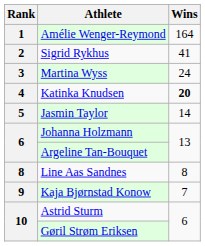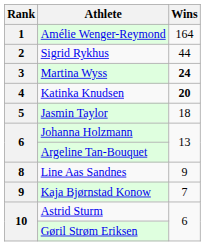Sigrid Rykhus | Wins: 41 -> 44
Martina Wyss | Wins: normal -> bold
Jasmin Taylor | Wins: 14 -> 18
Line Aas Sandnes | Wins: 8 -> 9
